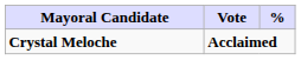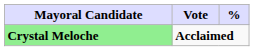Crystal Meloche | Mayoral Candidate: no background -> lightgreen background
